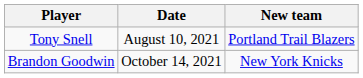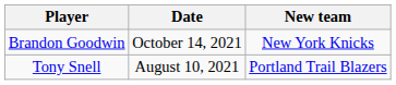rows swapped: Tony Snell <-> Brandon Goodwin
